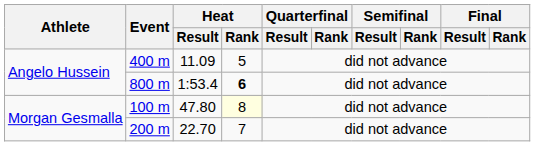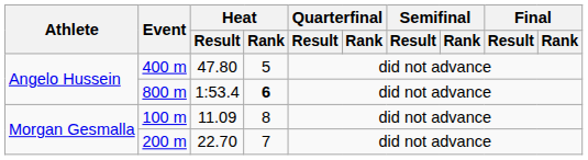400 m | Heat / Result: 11.09 -> 47.80
100 m | Heat / Result: 47.80 -> 11.09
100 m | Heat / Rank: lightyellow background -> no background
